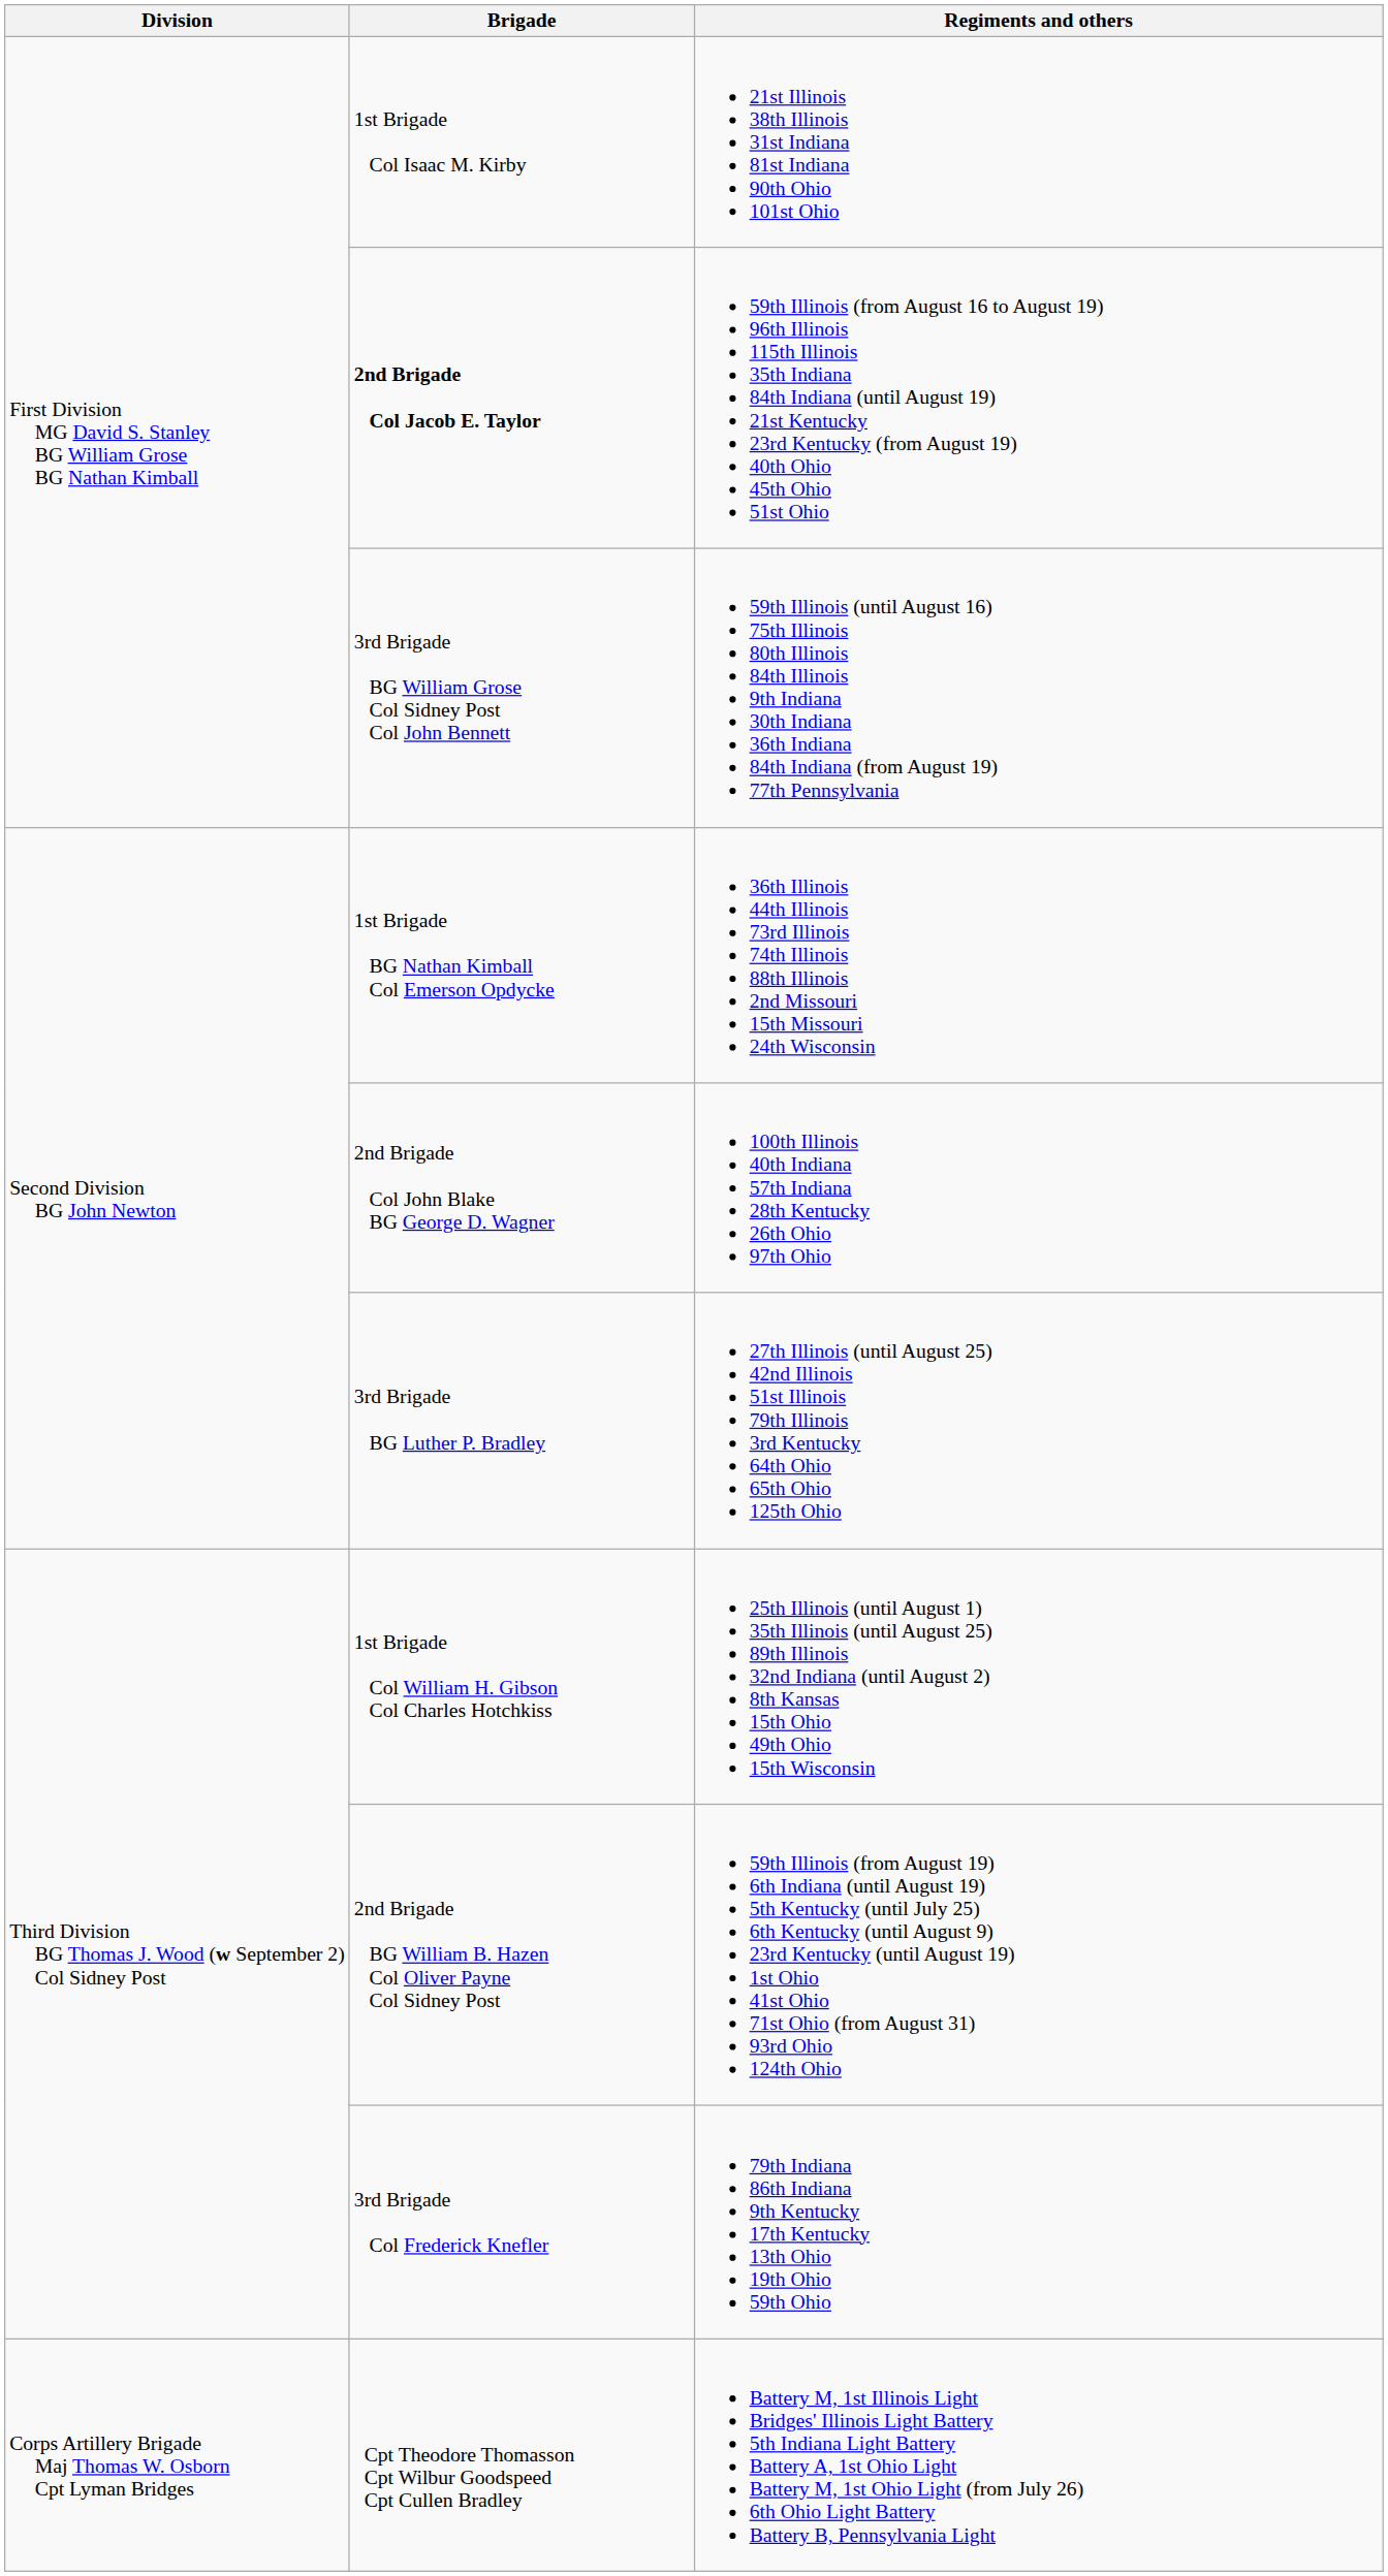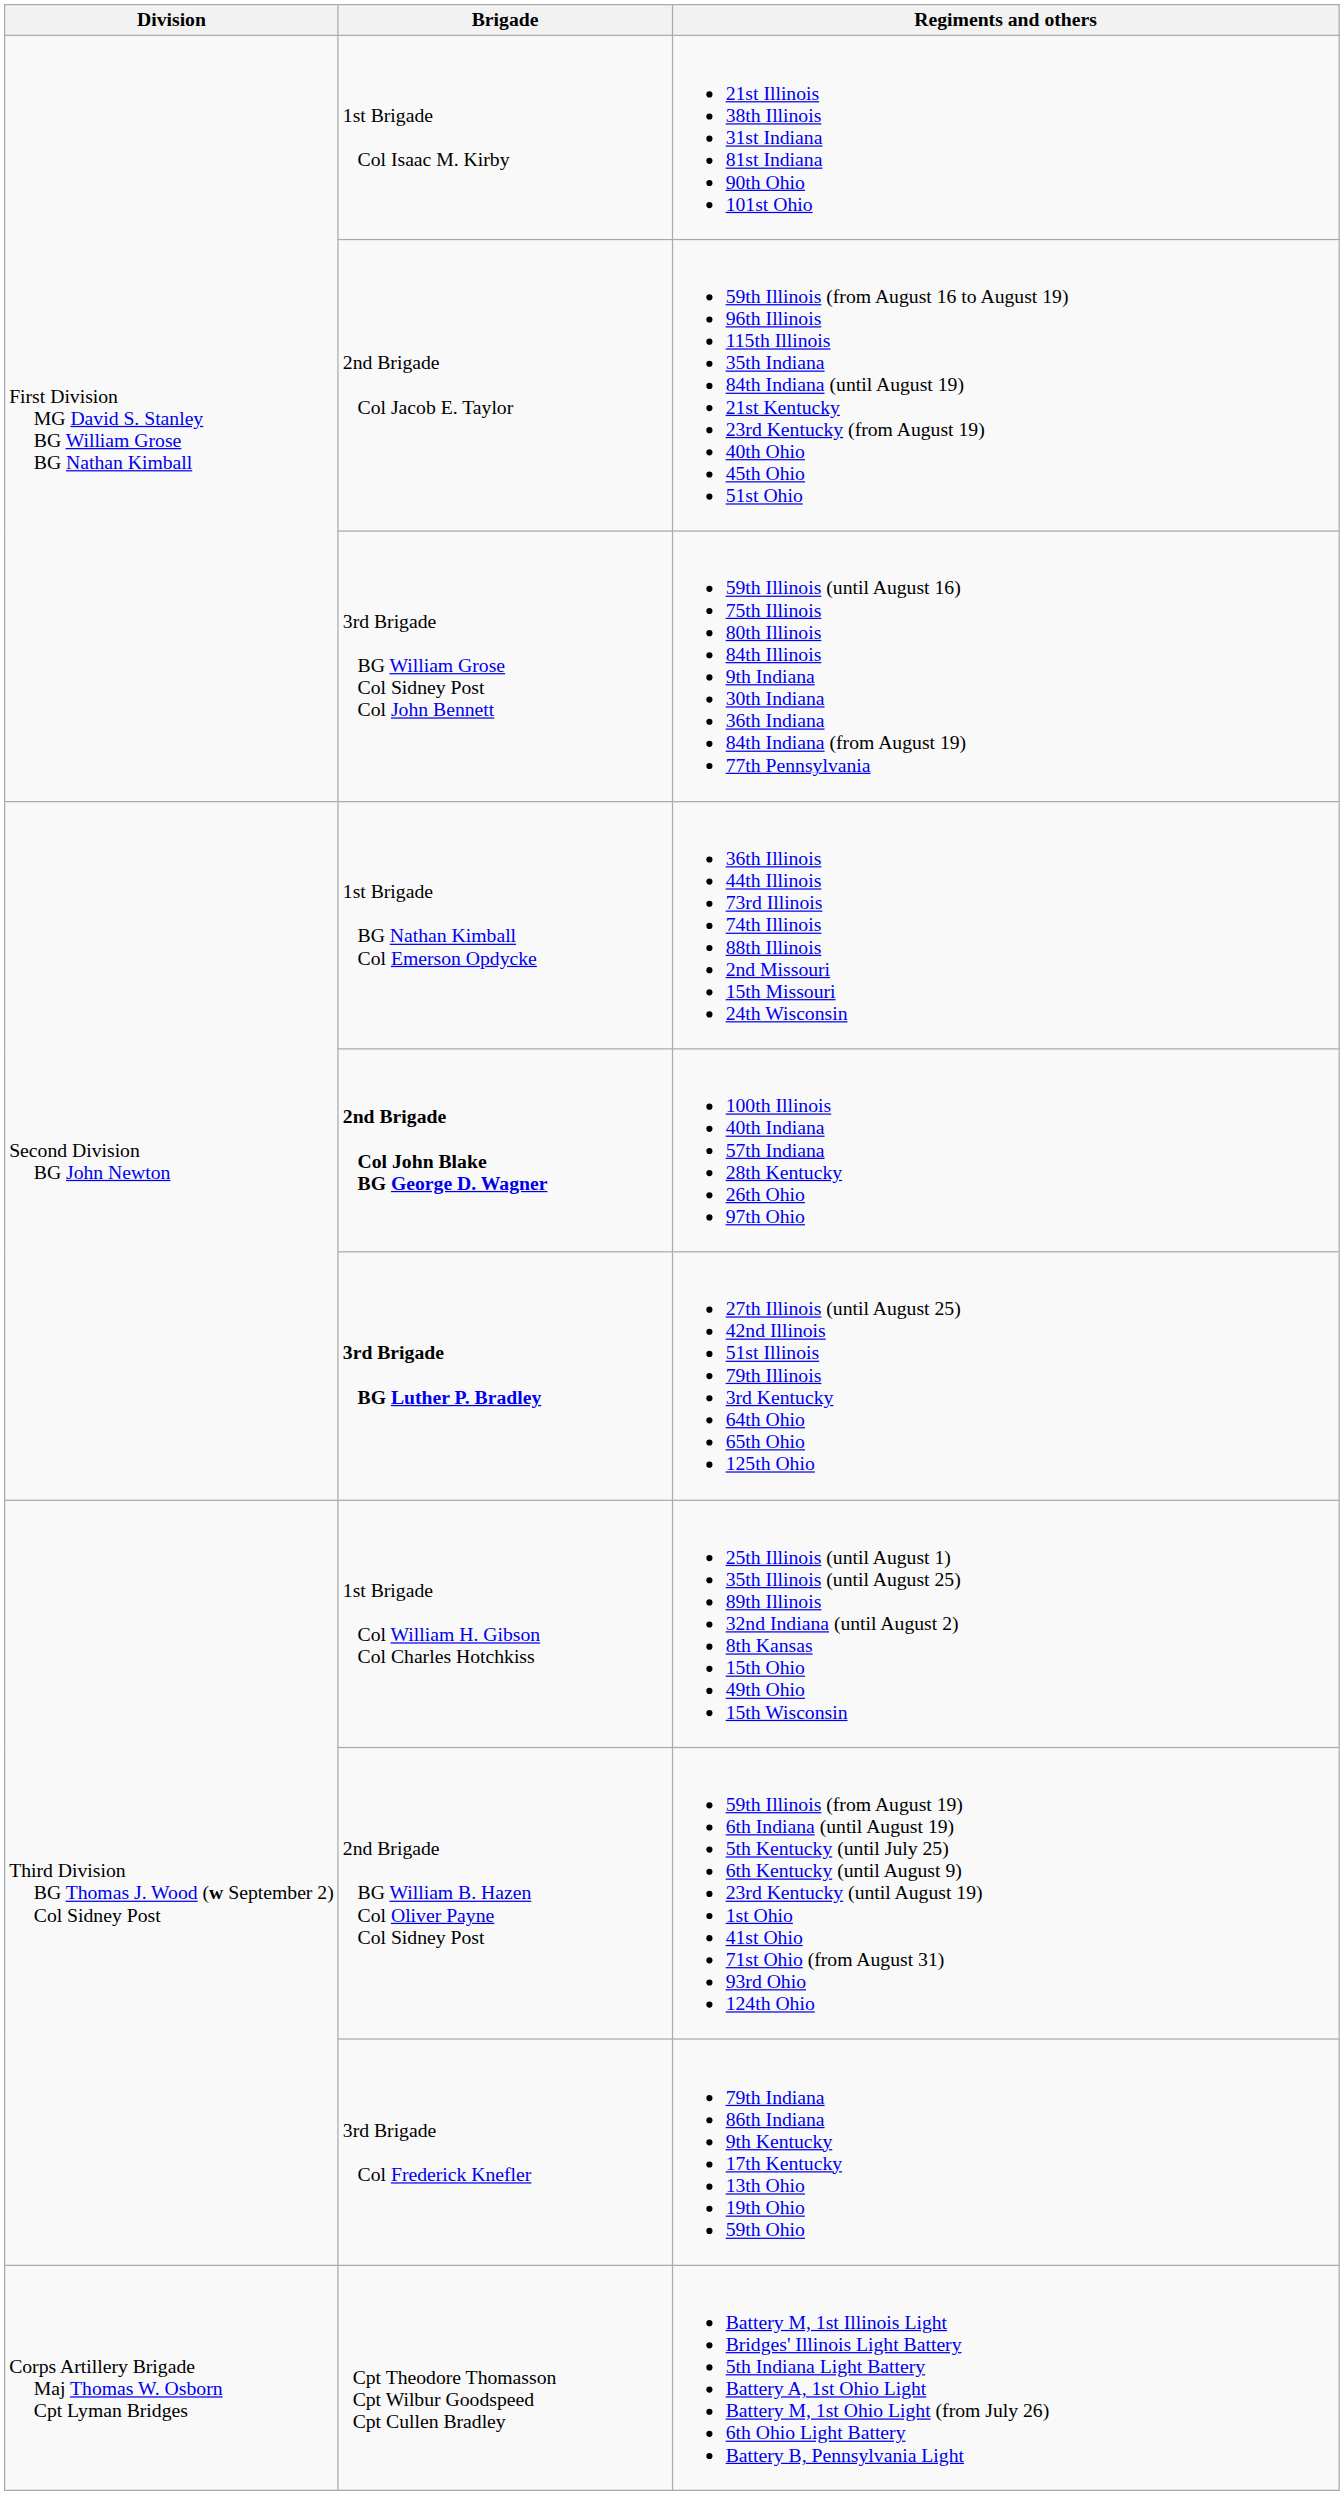2nd Brigade Col Jacob E. Taylor | Brigade: bold -> normal
2nd Brigade Col John Blake BG George D. Wagner | Brigade: normal -> bold
3rd Brigade BG Luther P. Bradley | Brigade: normal -> bold
